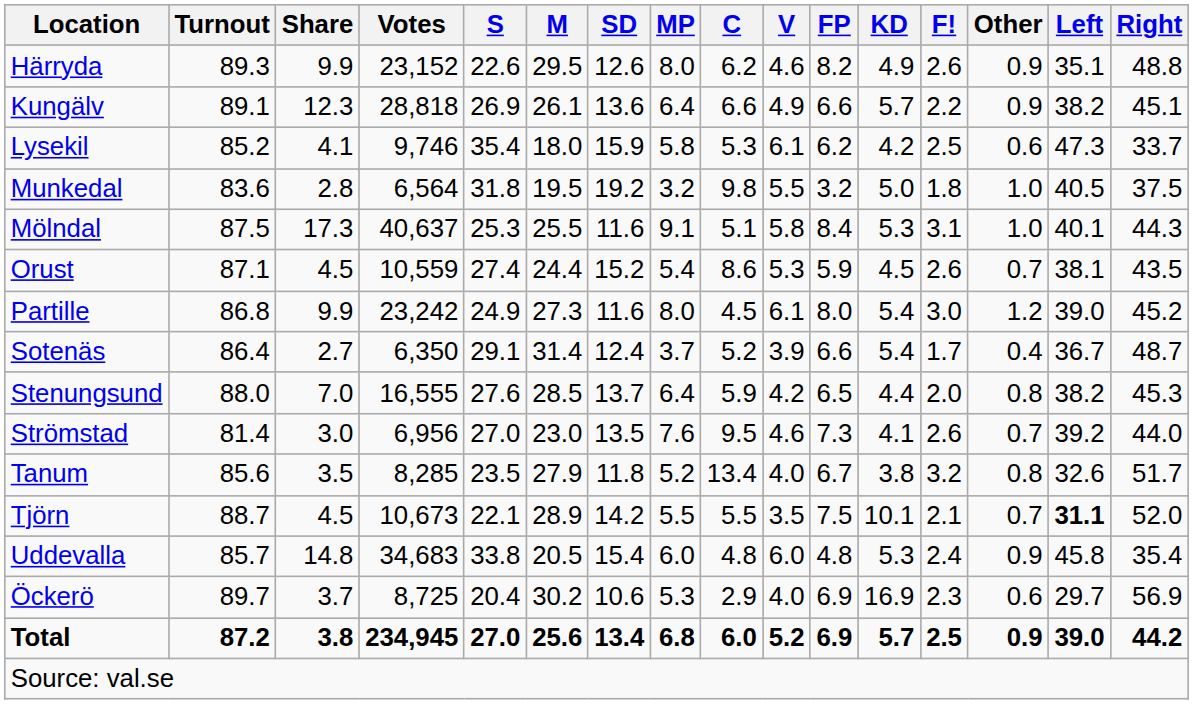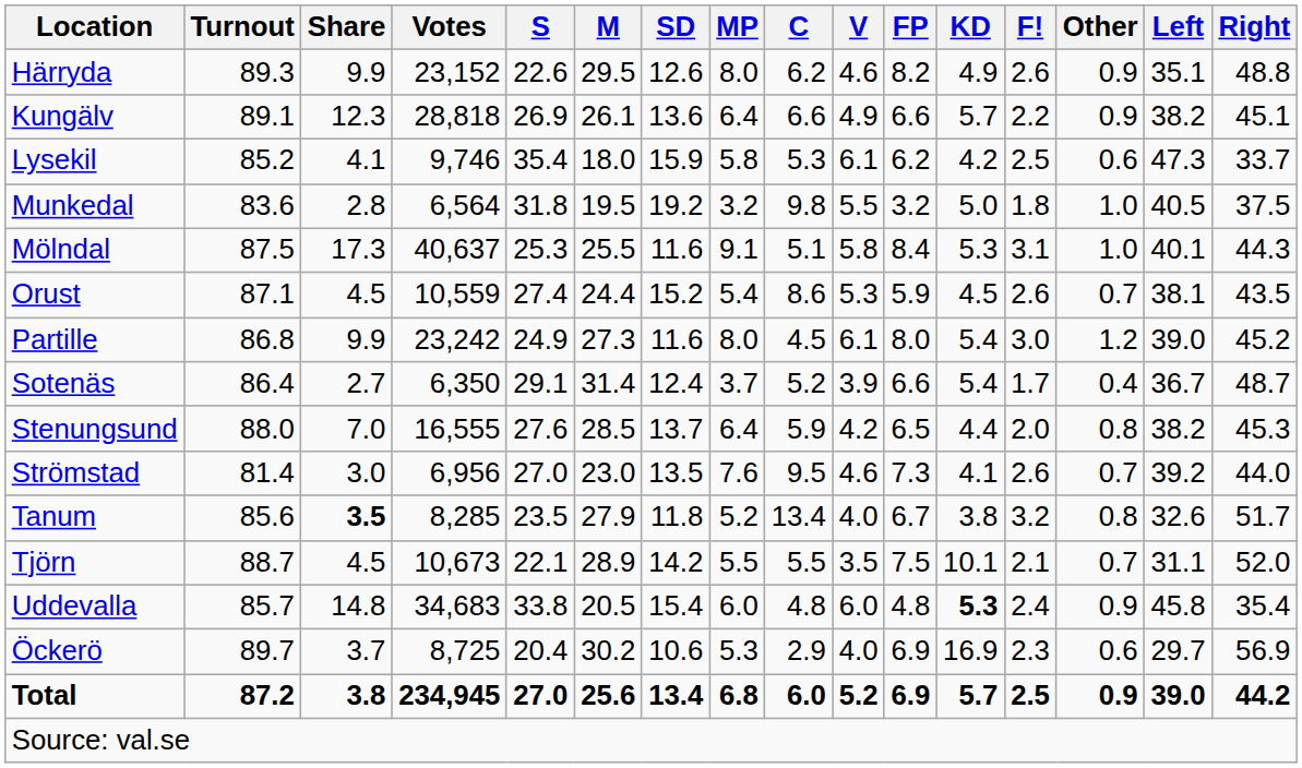Tanum | Share: normal -> bold
Tjörn | Left: bold -> normal
Uddevalla | KD: normal -> bold
